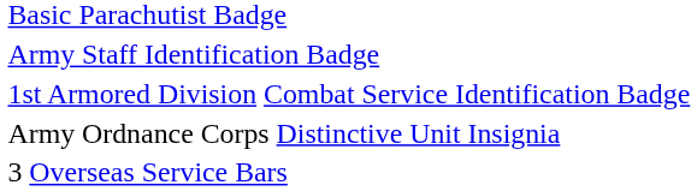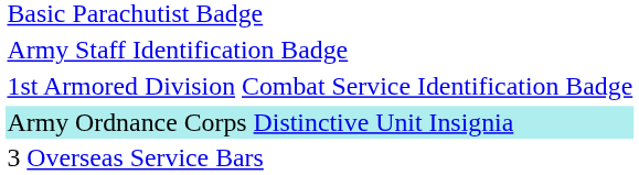row 4 | column 1: no background -> paleturquoise background
